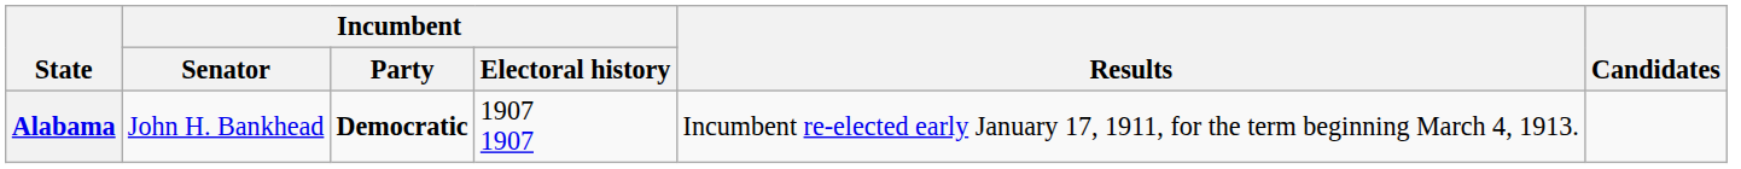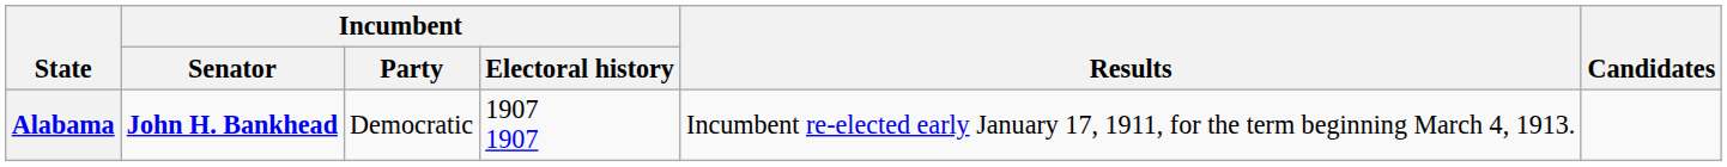Alabama | Incumbent / Senator: normal -> bold
Alabama | Incumbent / Party: bold -> normal
